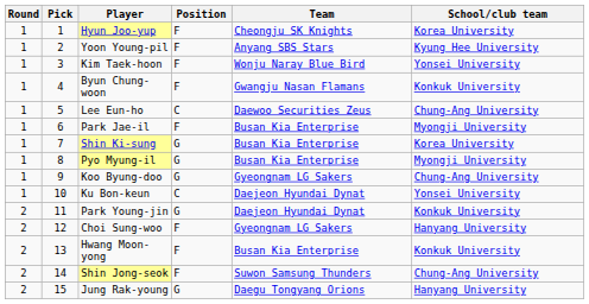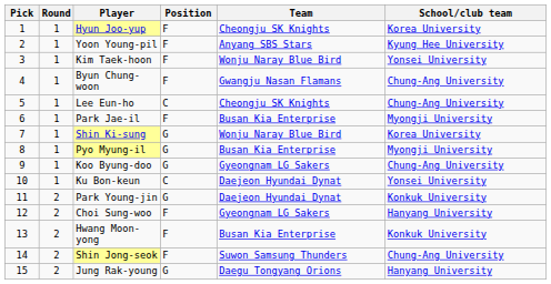columns swapped: Round <-> Pick
Byun Chung-woon | School/club team: Konkuk University -> Chung-Ang University
Lee Eun-ho | Team: Daewoo Securities Zeus -> Cheongju SK Knights
Shin Ki-sung | Team: Busan Kia Enterprise -> Wonju Naray Blue Bird
